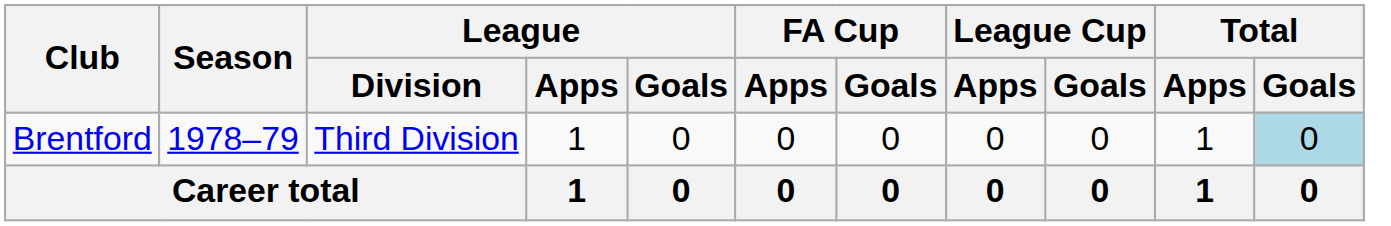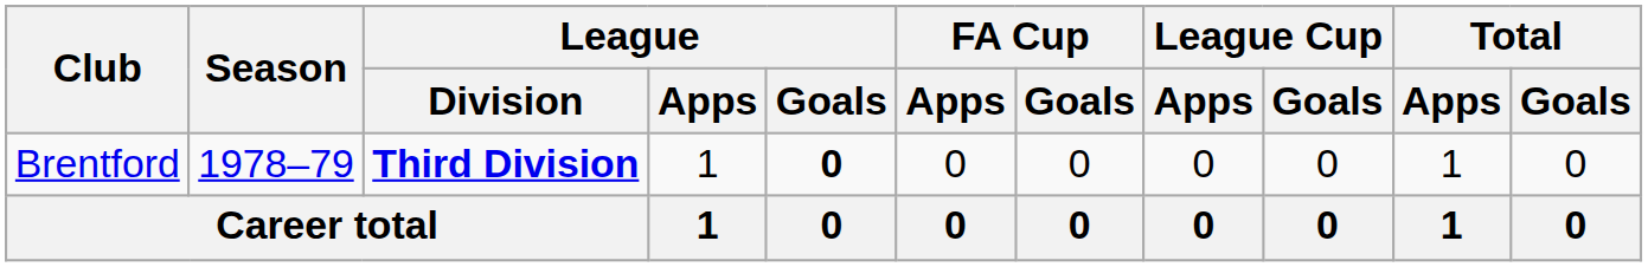Brentford | League / Division: normal -> bold
Brentford | League / Goals: normal -> bold
Brentford | Total / Goals: lightblue background -> no background
